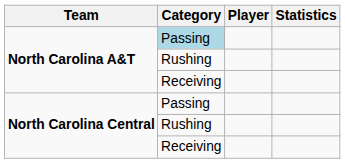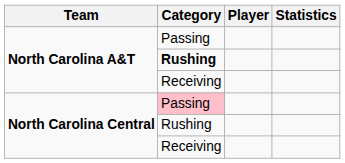North Carolina A&T / Passing | Category: lightblue background -> no background
North Carolina A&T / Rushing | Category: normal -> bold
North Carolina Central / Passing | Category: no background -> pink background
